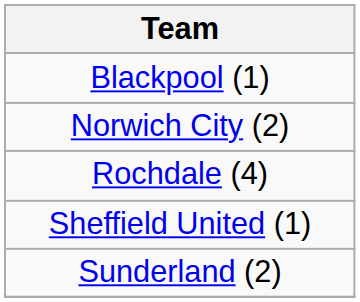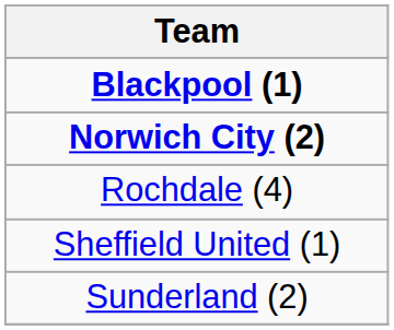row 2 | column 1: normal -> bold
row 3 | column 1: normal -> bold
